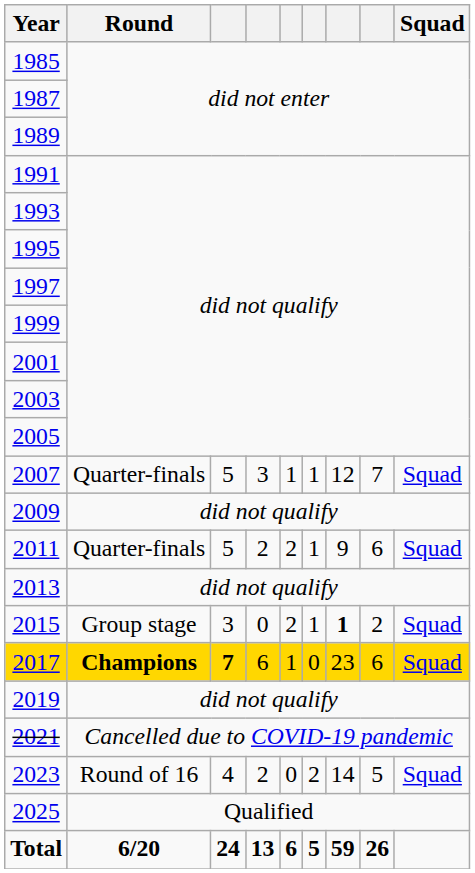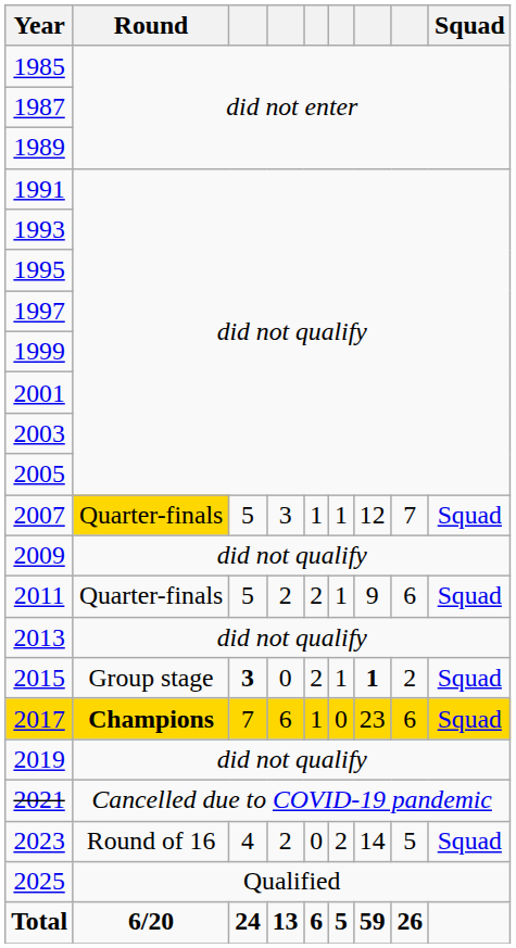2007 | Round: no background -> gold background
2015 | column 3: normal -> bold
2017 | column 3: bold -> normal
